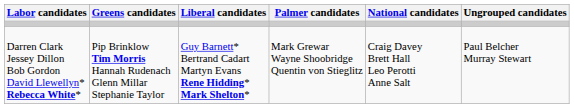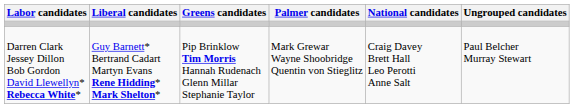columns swapped: Liberal candidates <-> Greens candidates
